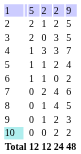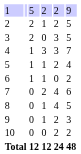10 | column 1: paleturquoise background -> no background
